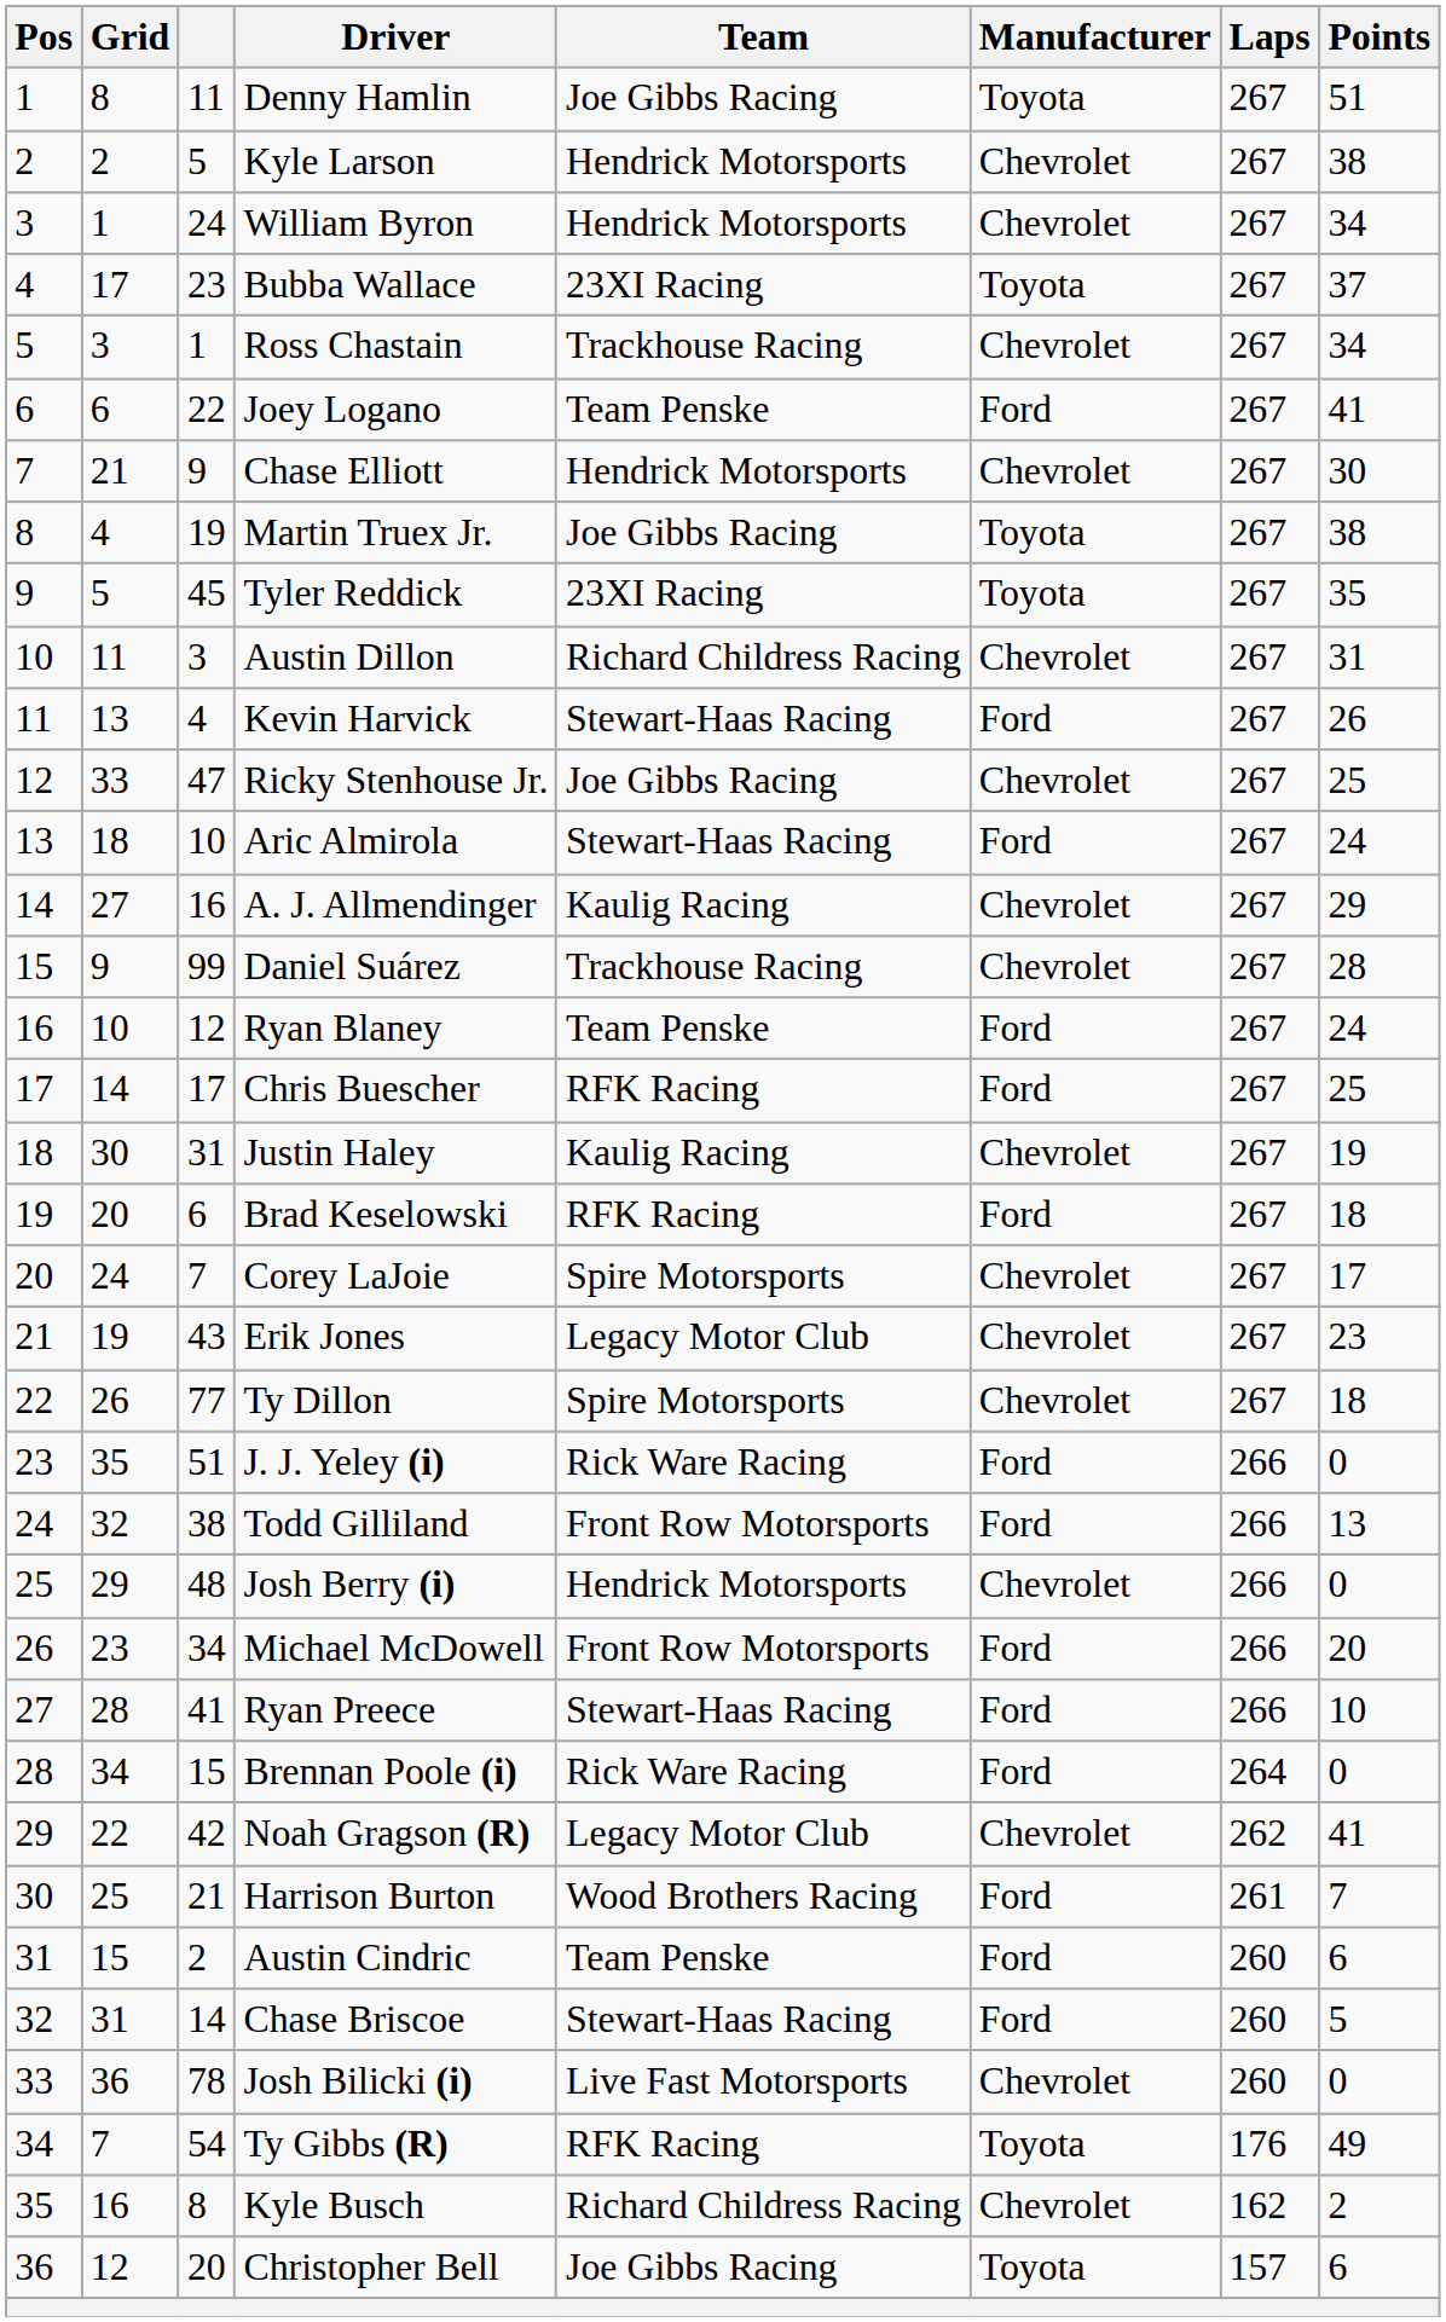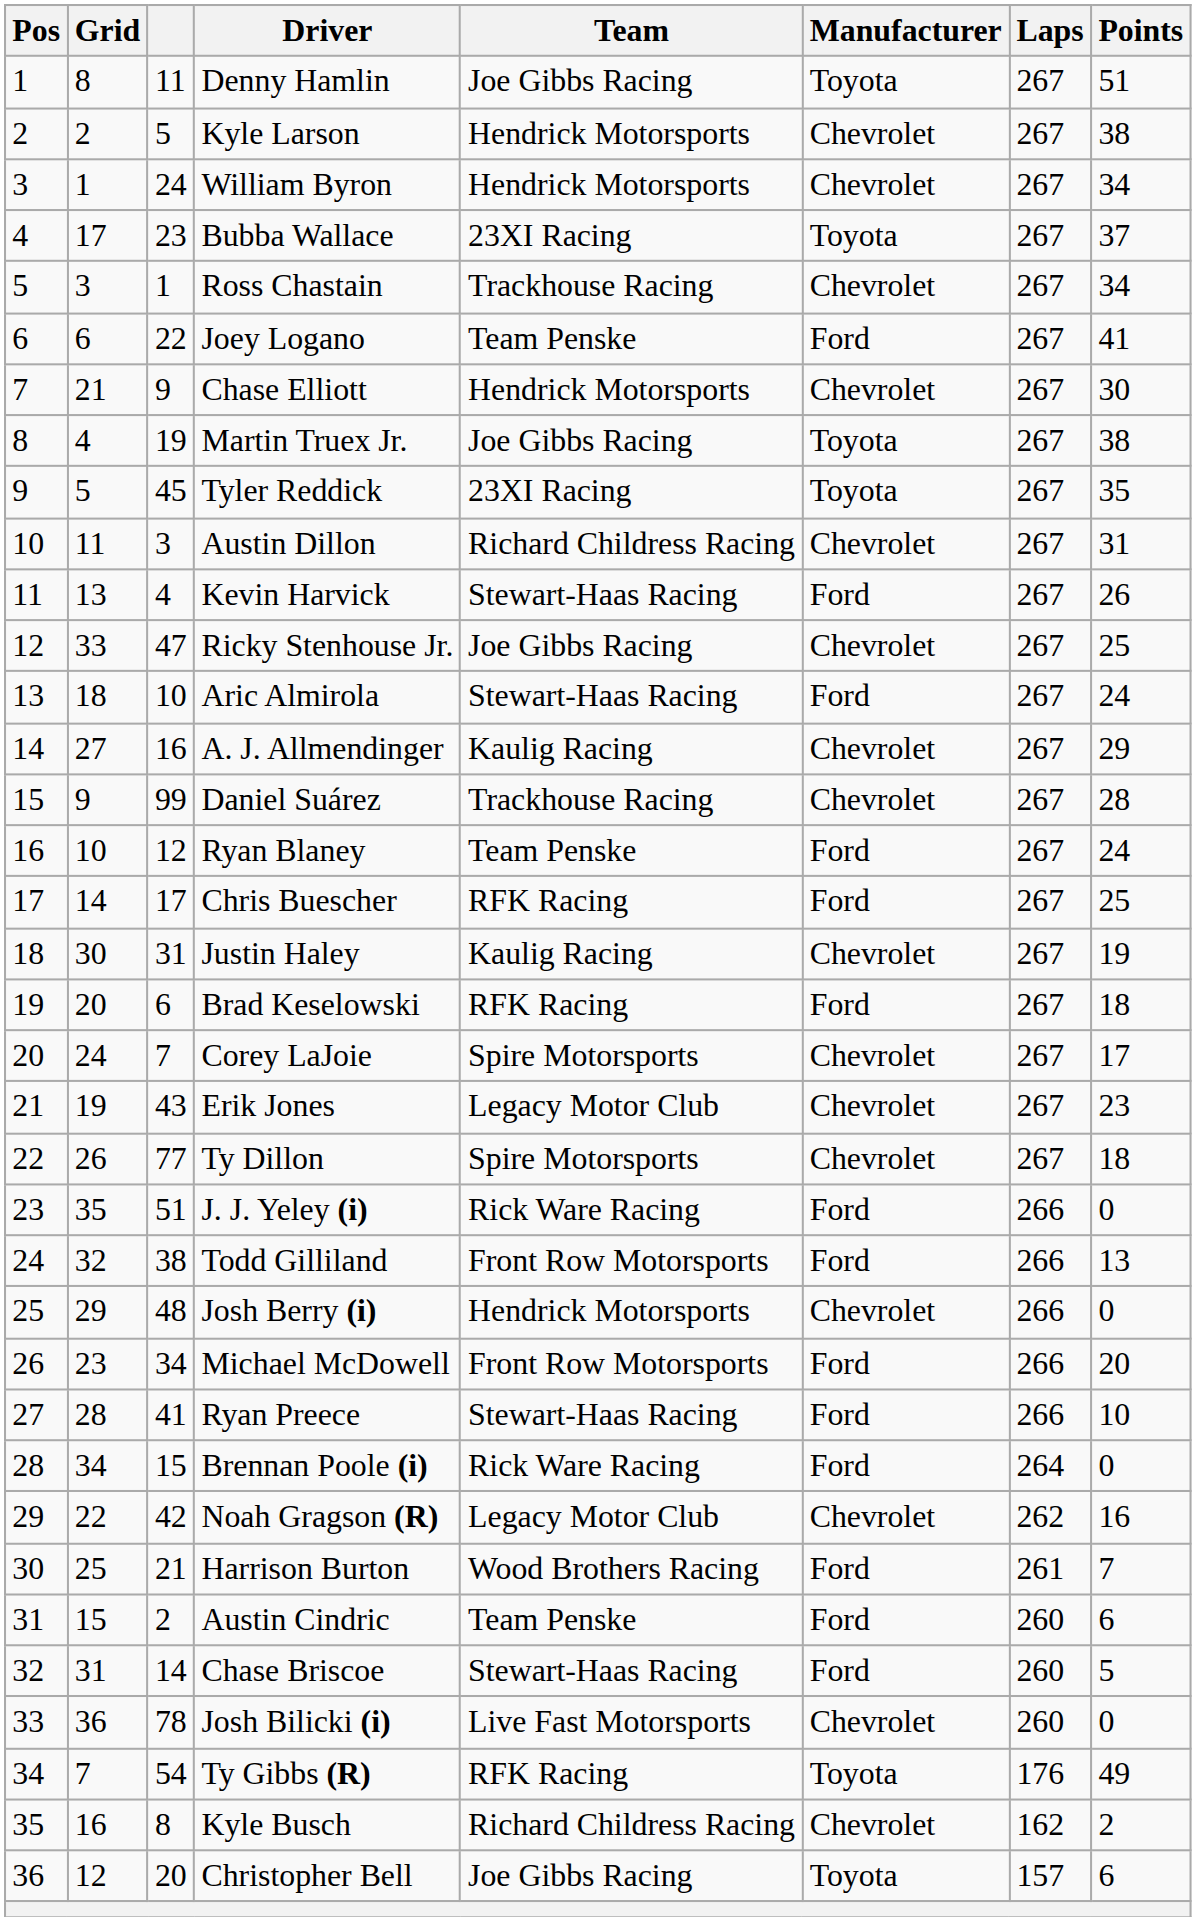Noah Gragson (R) | Points: 41 -> 16
